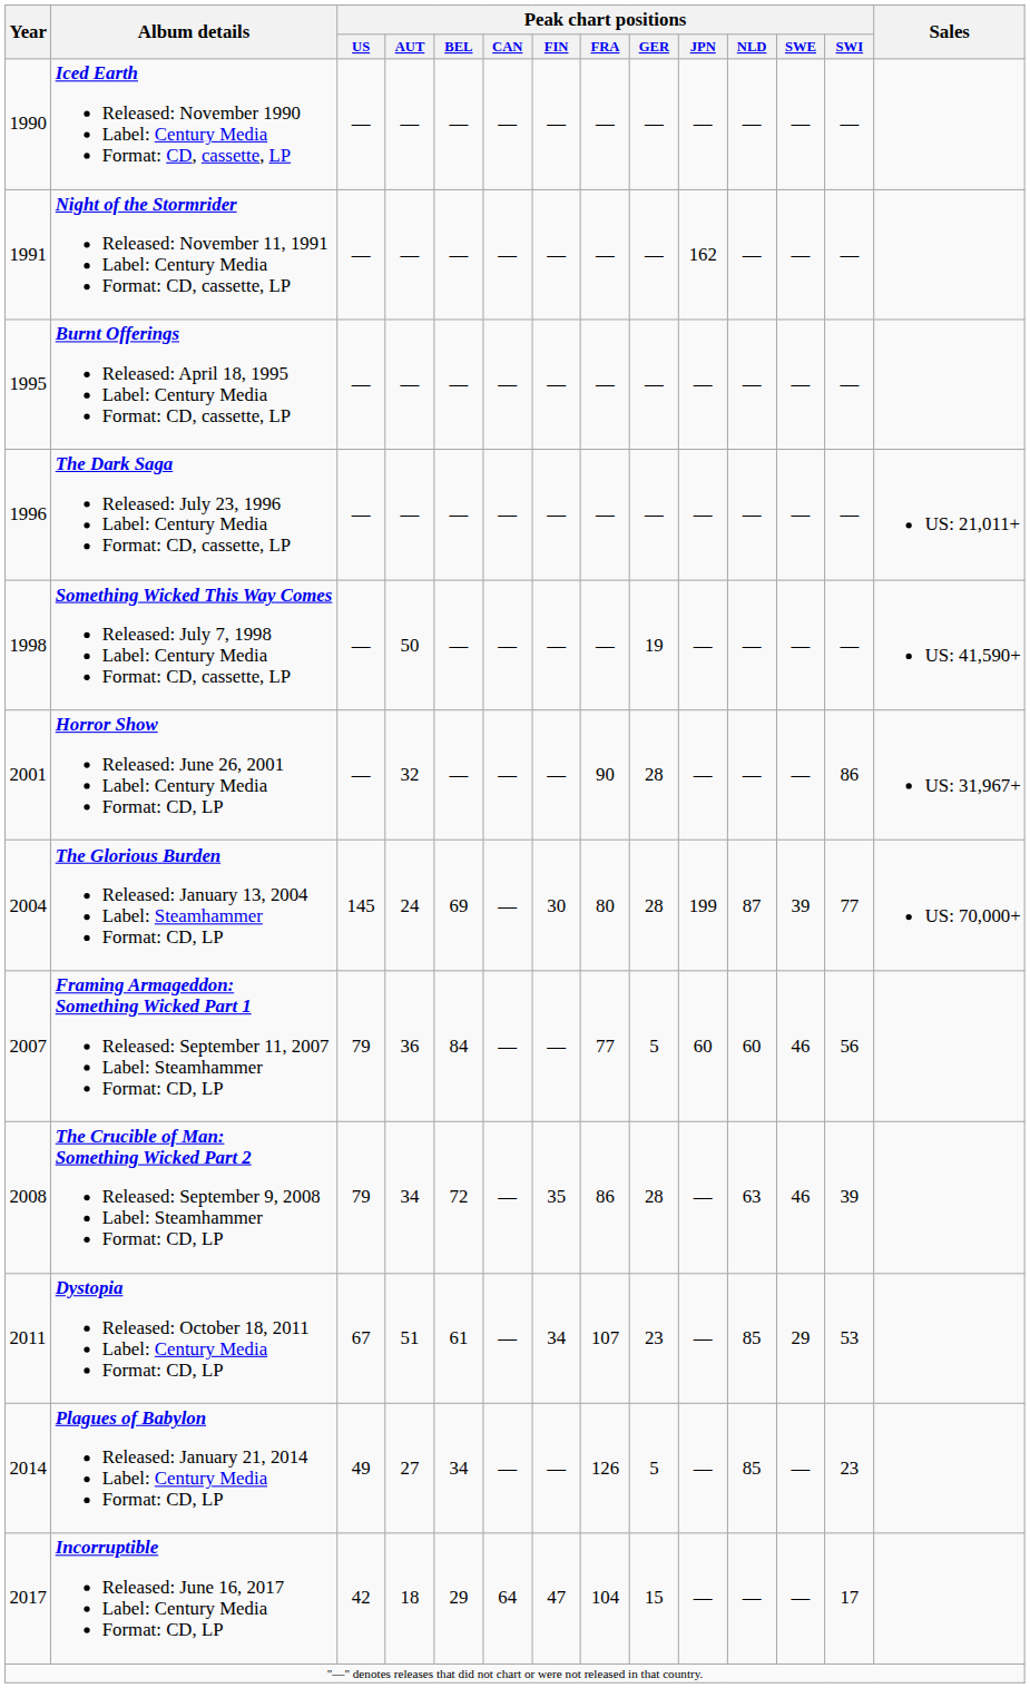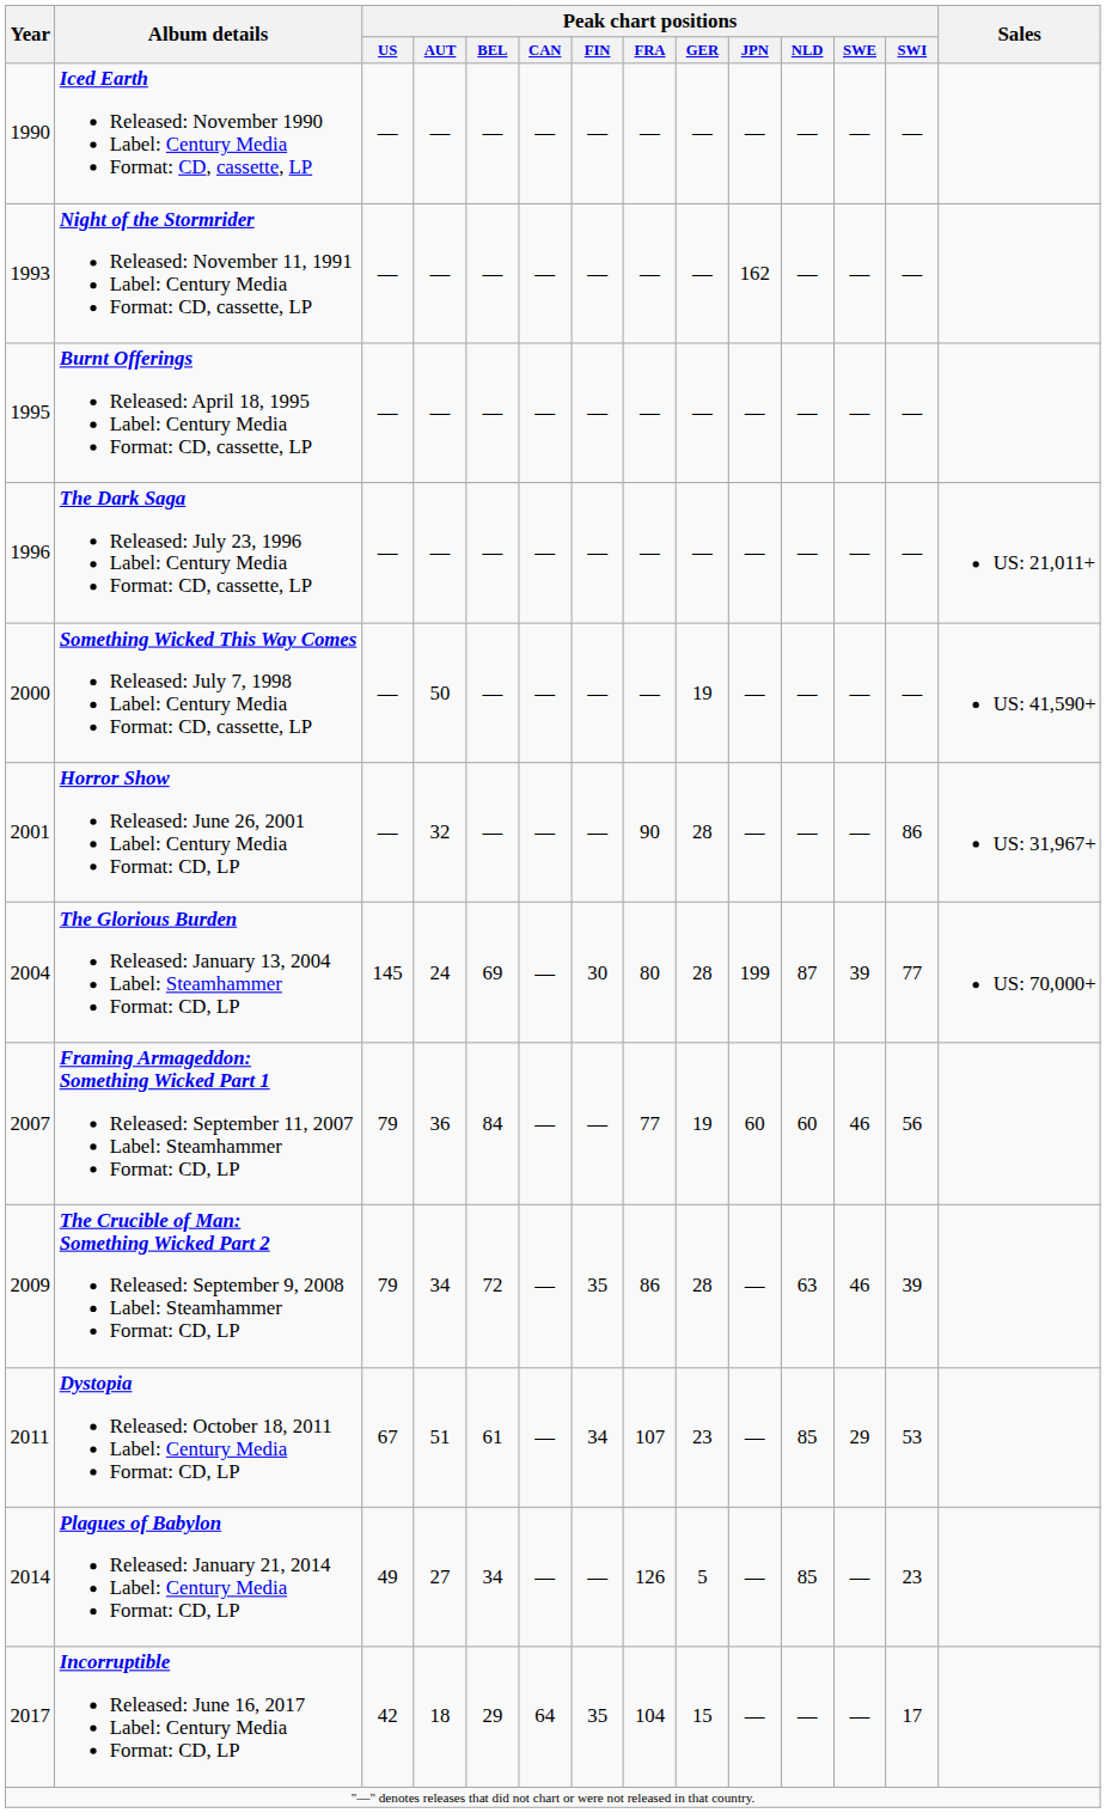row 4 | Year: 1991 -> 1993
row 7 | Year: 1998 -> 2000
row 10 | Peak chart positions / GER: 5 -> 19
row 11 | Year: 2008 -> 2009
row 14 | Peak chart positions / FIN: 47 -> 35
